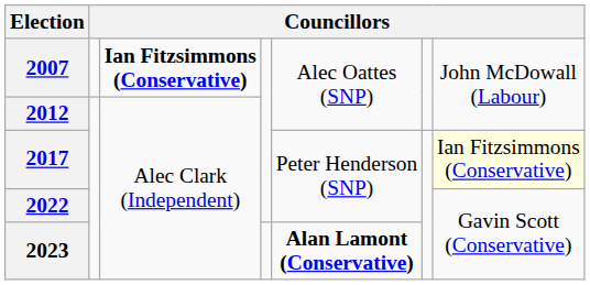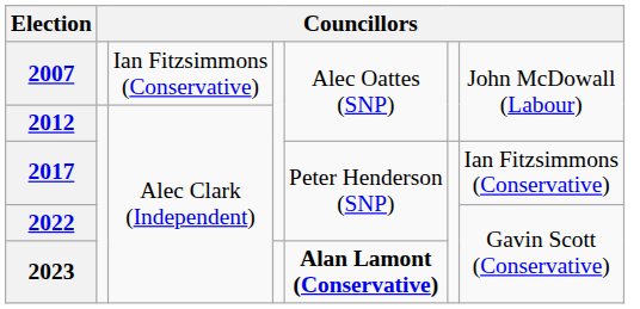2007 | column 3: bold -> normal
2017 | column 7: lightyellow background -> no background
